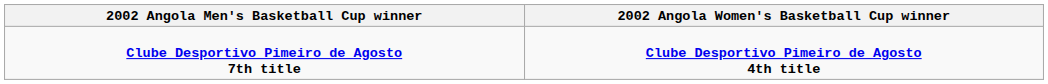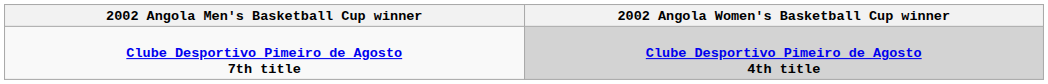Clube Desportivo Pimeiro de Agosto 7th title | 2002 Angola Women's Basketball Cup winner: no background -> lightgrey background
